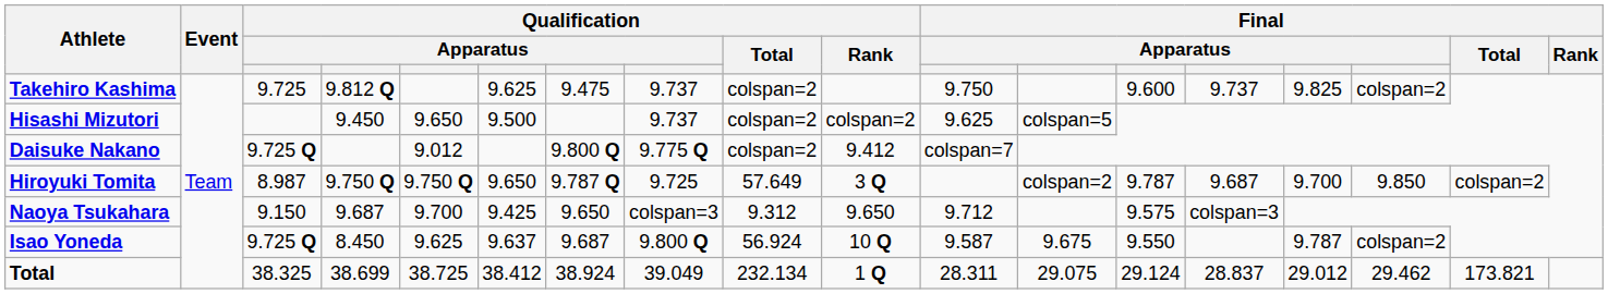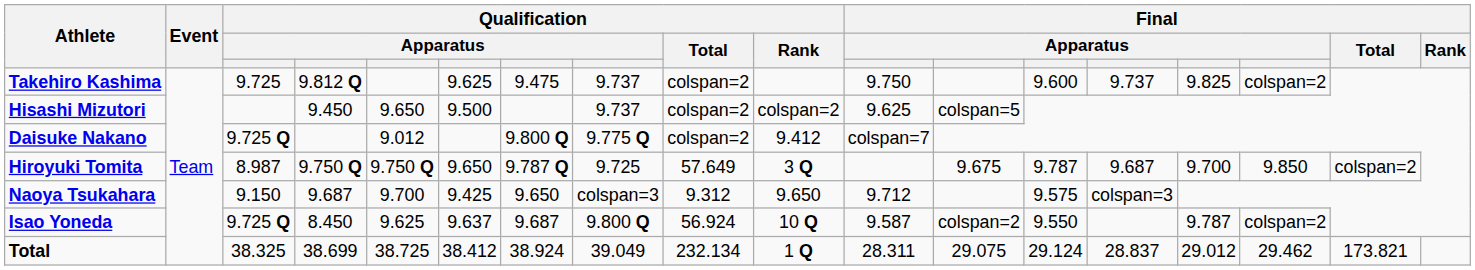Hiroyuki Tomita | column 12: colspan=2 -> 9.675
Isao Yoneda | column 12: 9.675 -> colspan=2
